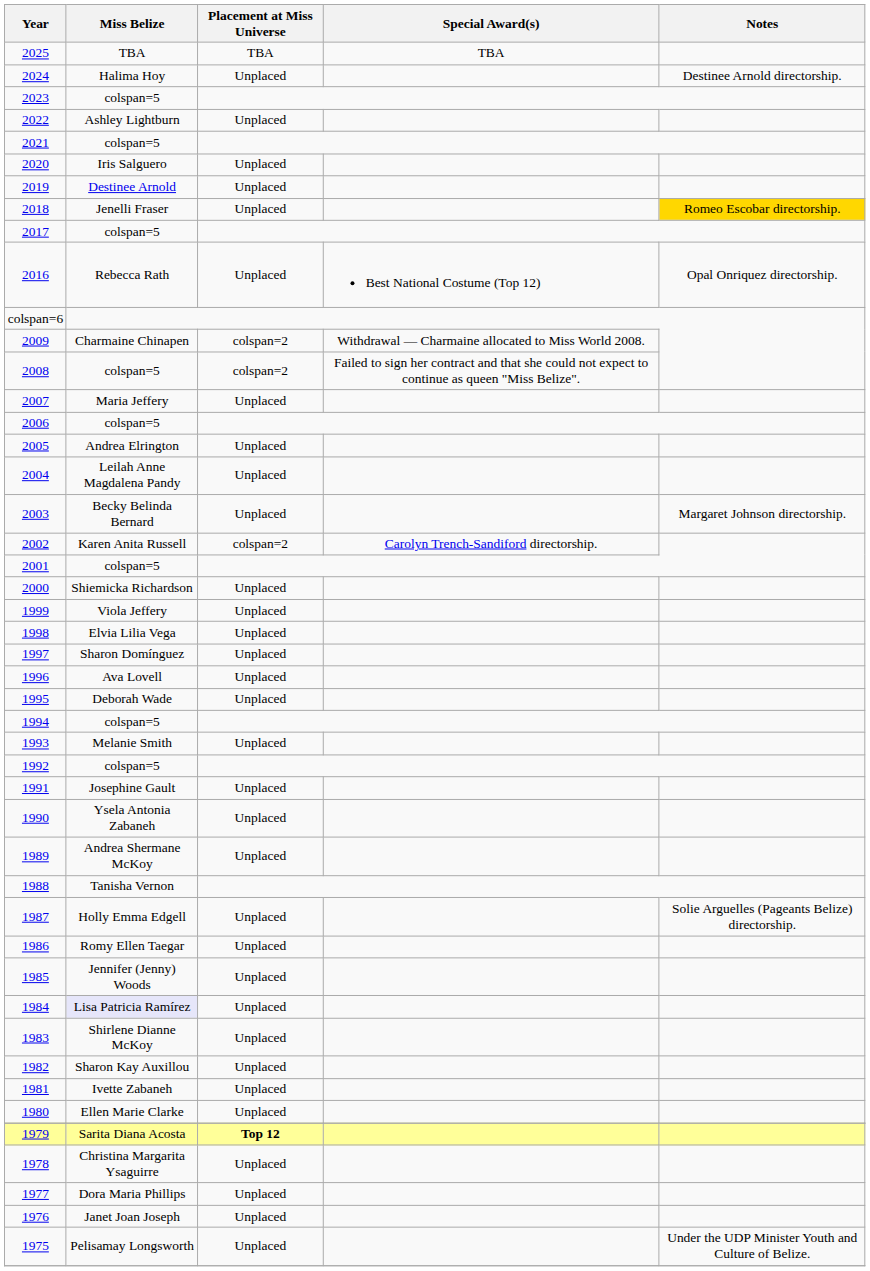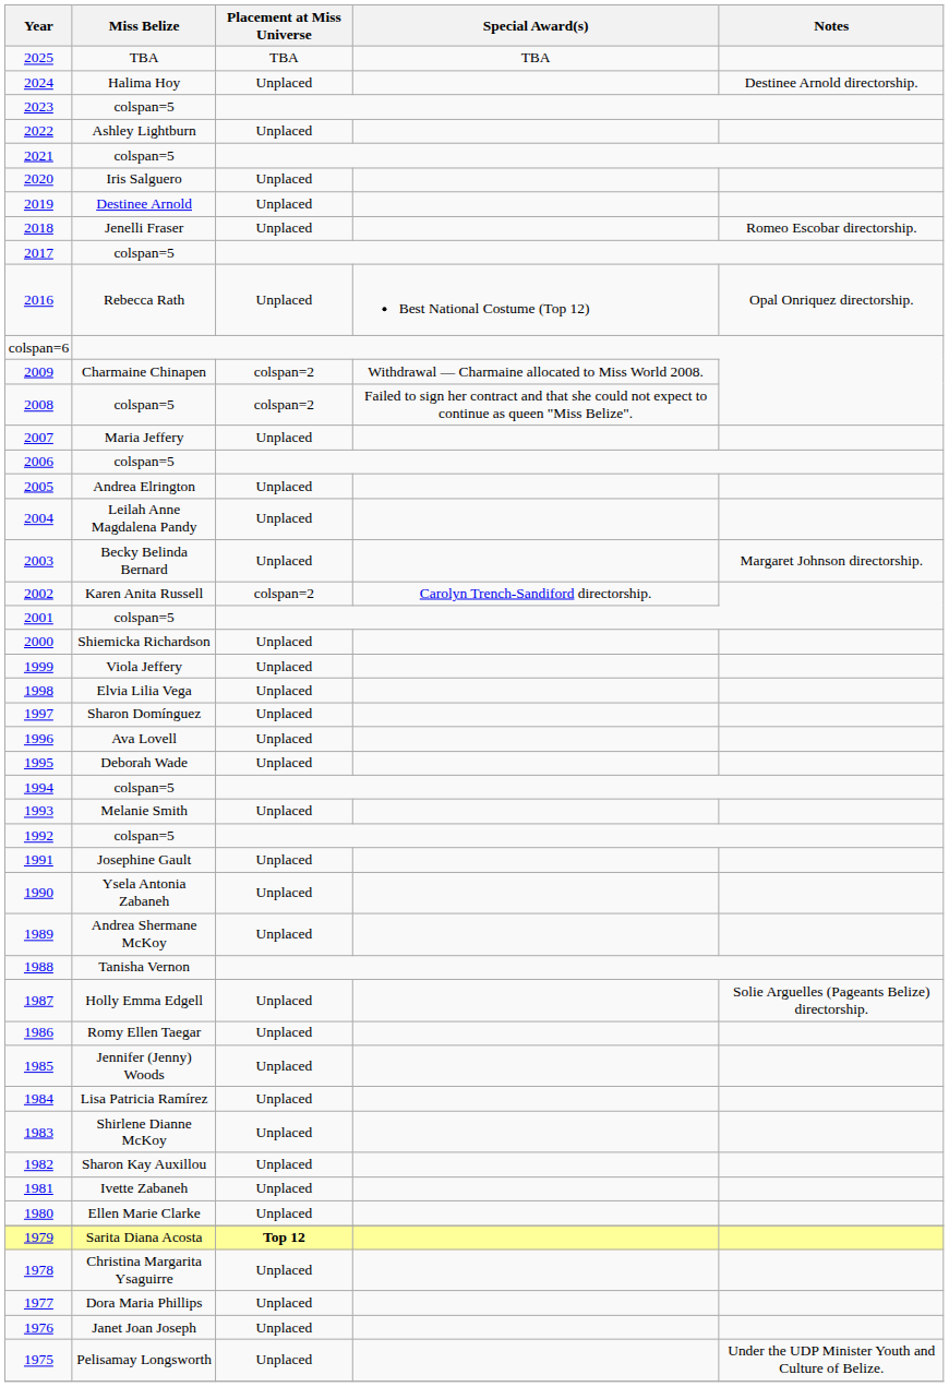2018 | Notes: gold background -> no background
1984 | Miss Belize: lavender background -> no background
